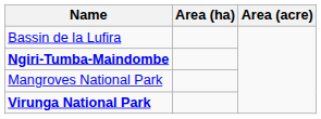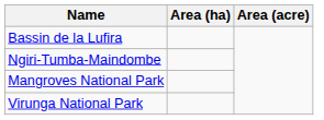Ngiri-Tumba-Maindombe | Name: bold -> normal
Virunga National Park | Name: bold -> normal
